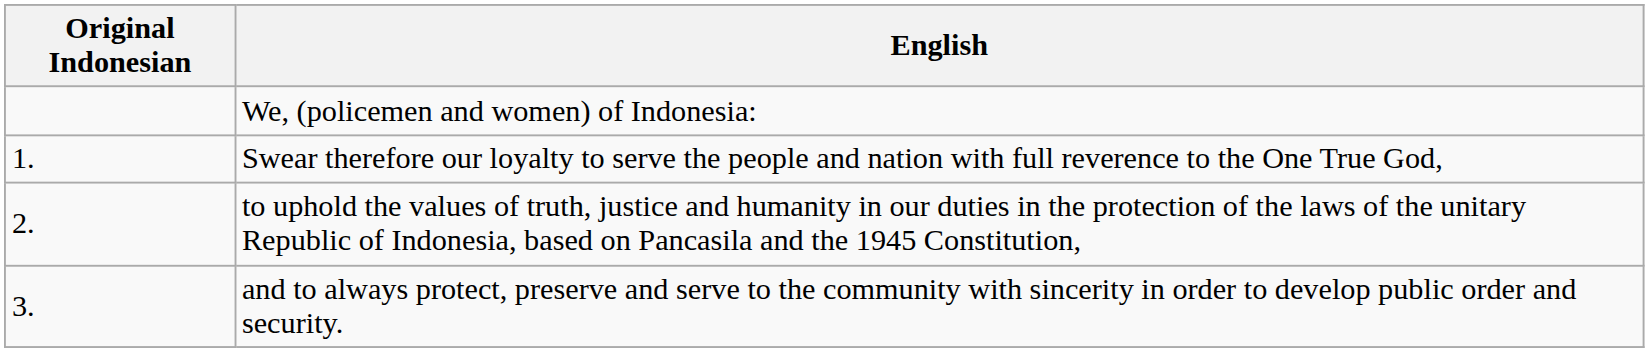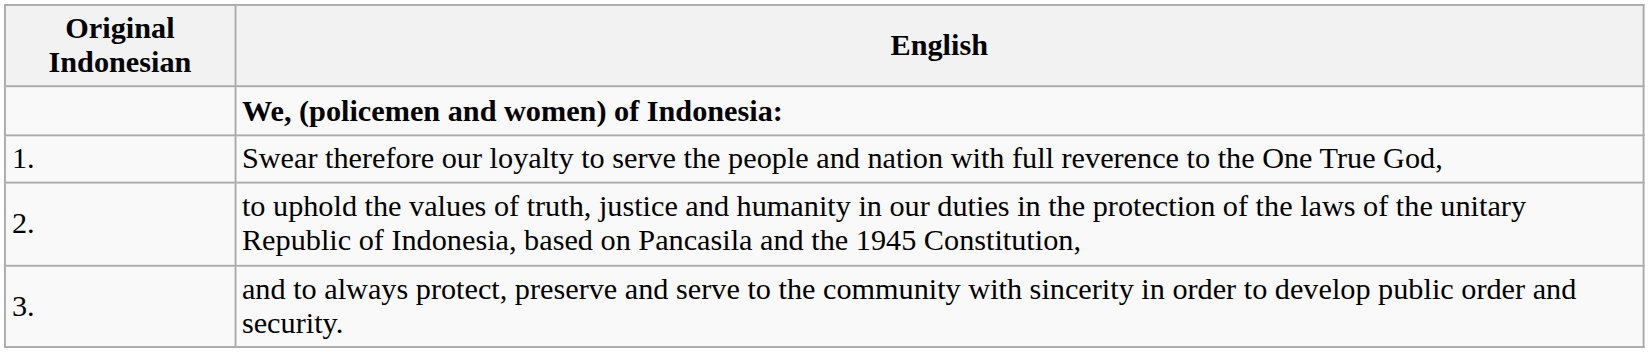We, (policemen and women) of Indonesia: | English: normal -> bold
